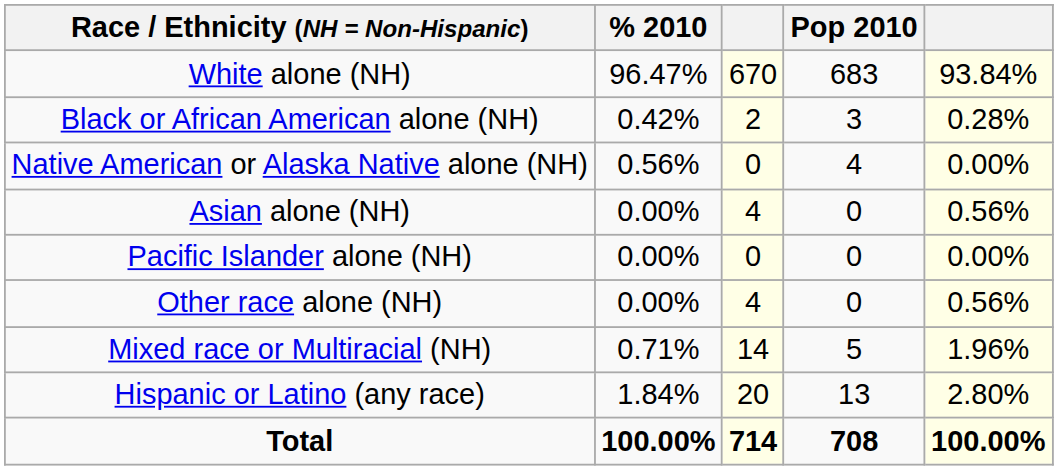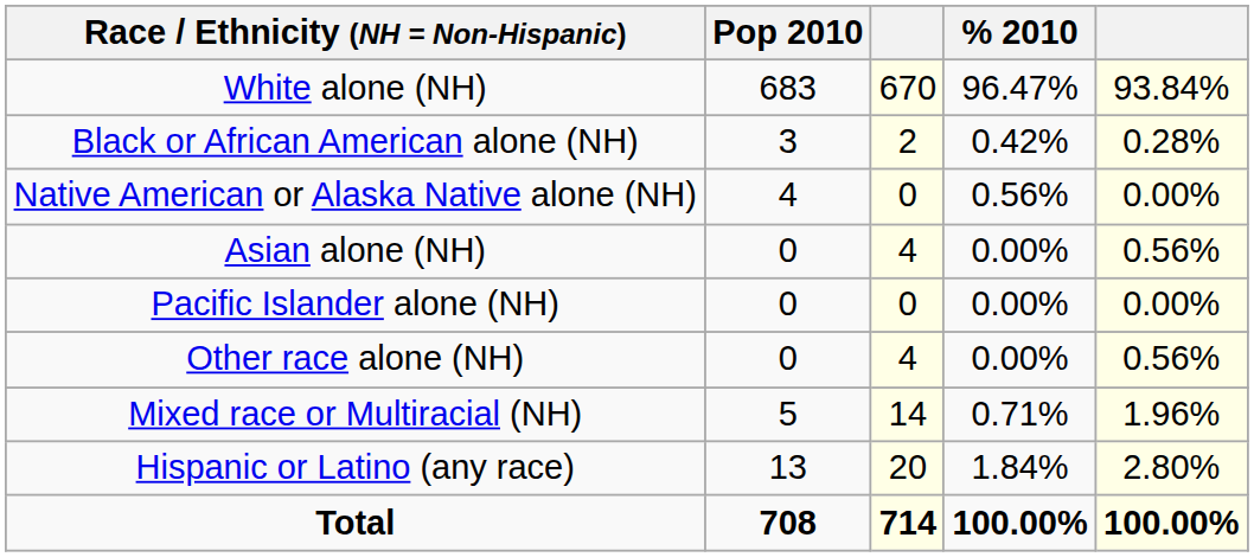columns swapped: Pop 2010 <-> % 2010
